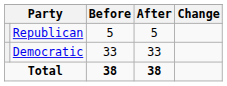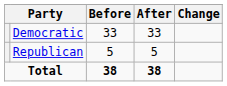rows swapped: Democratic <-> Republican
